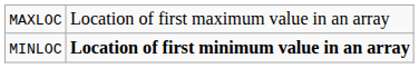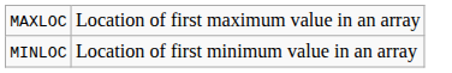MINLOC | column 2: bold -> normal
